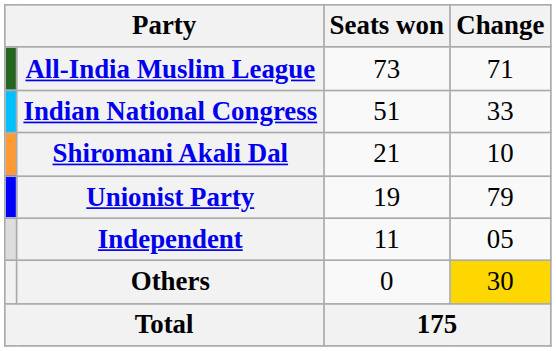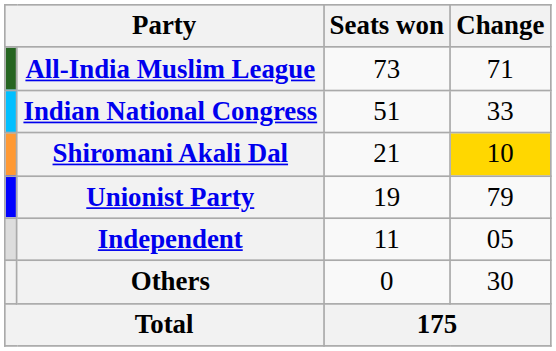Shiromani Akali Dal | Change: no background -> gold background
Others | Change: gold background -> no background
